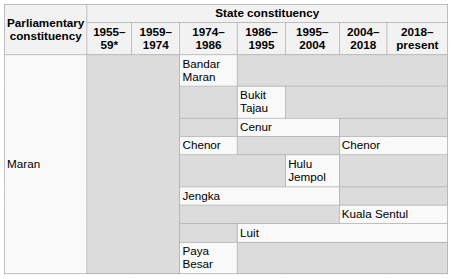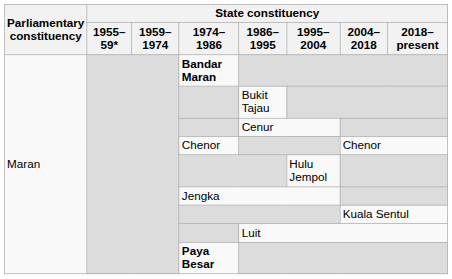Bandar Maran | State constituency / 1974–1986: normal -> bold
Paya Besar | State constituency / 1974–1986: normal -> bold
